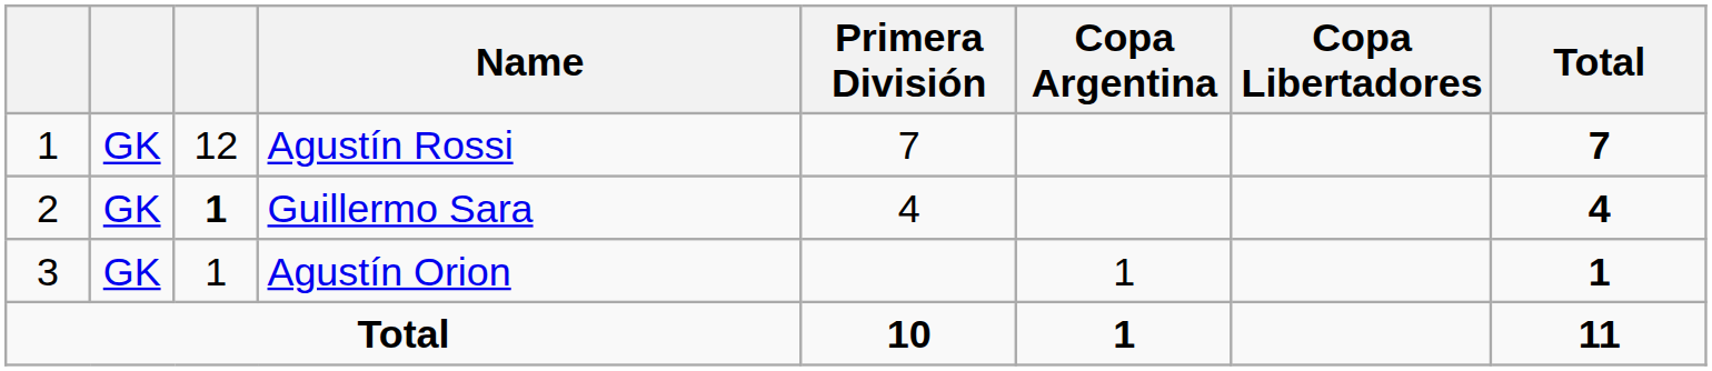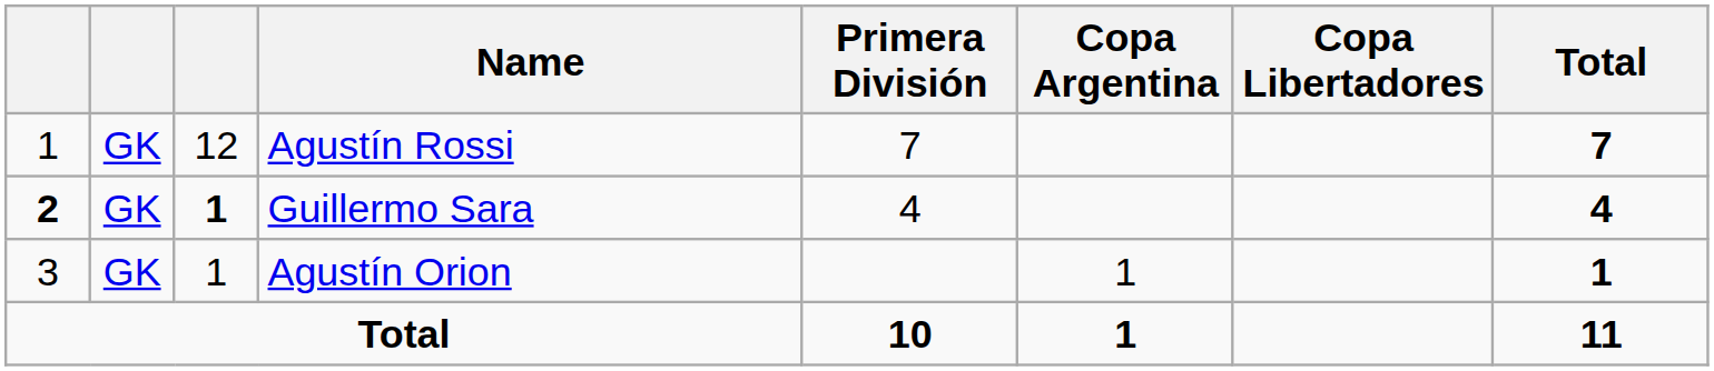Guillermo Sara | column 1: normal -> bold
